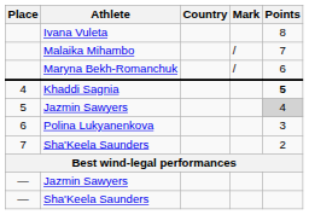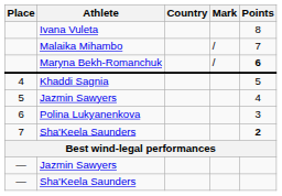Maryna Bekh-Romanchuk | Points: normal -> bold
Khaddi Sagnia | Points: bold -> normal
5 / Jazmin Sawyers | Points: lightgrey background -> no background
7 / Sha'Keela Saunders | Points: normal -> bold
